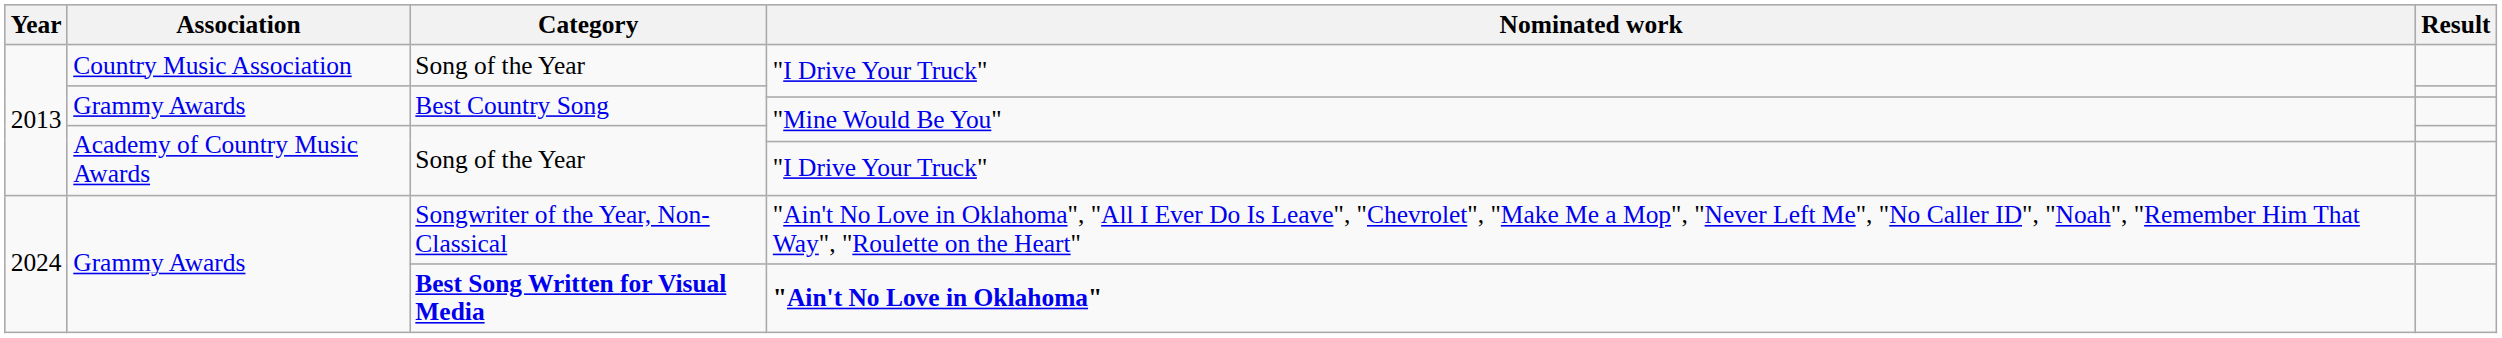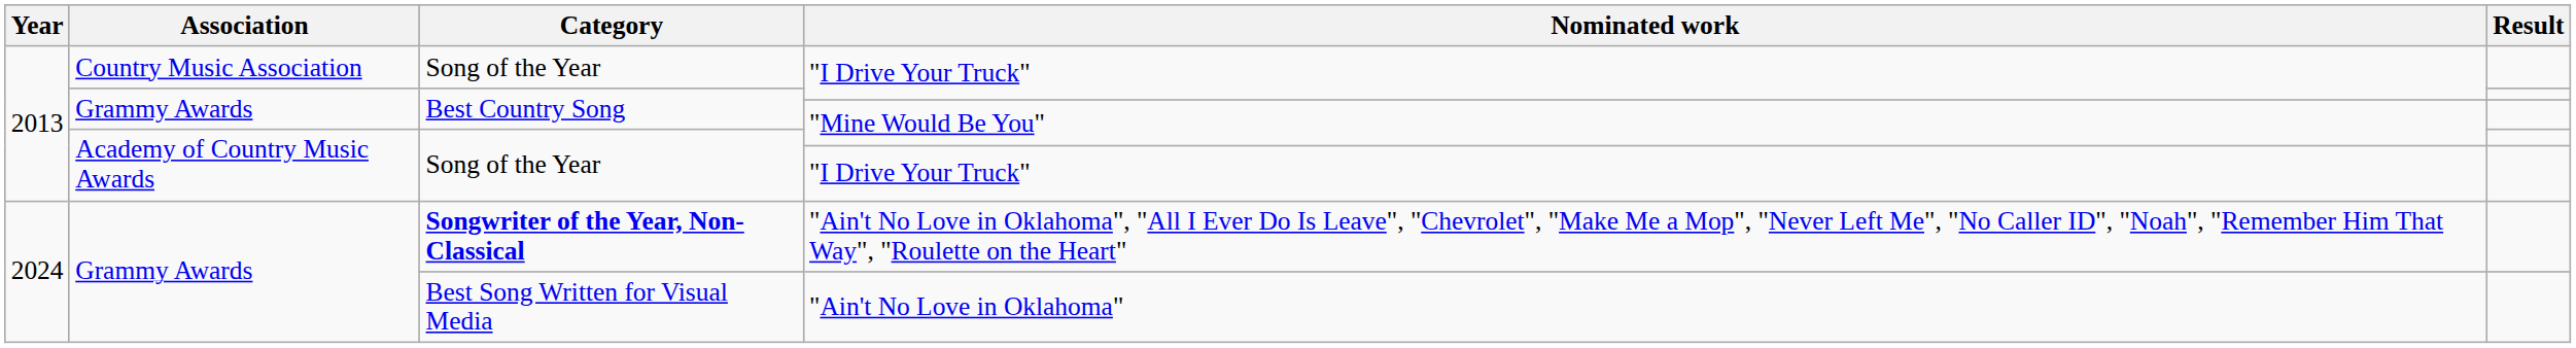Songwriter of the Year, Non-Classical | Category: normal -> bold
Best Song Written for Visual Media | Category: bold -> normal
Best Song Written for Visual Media | Nominated work: bold -> normal
